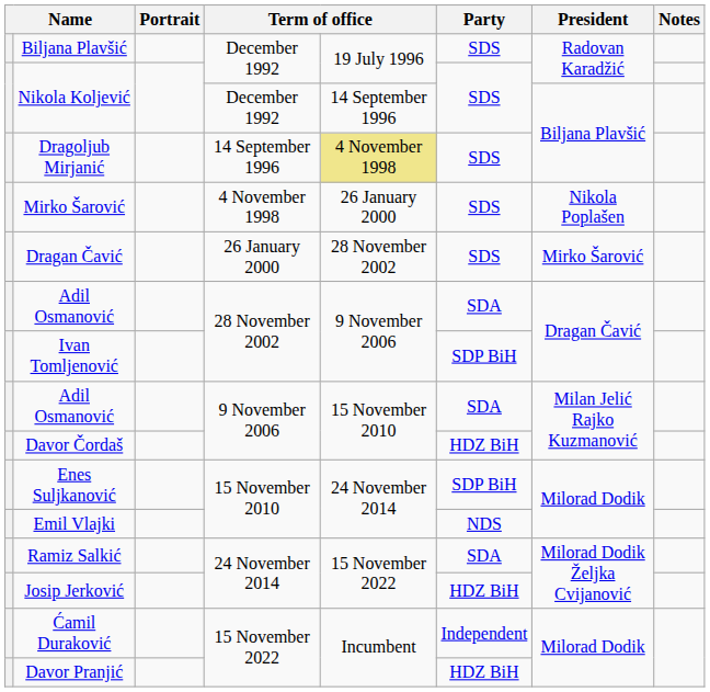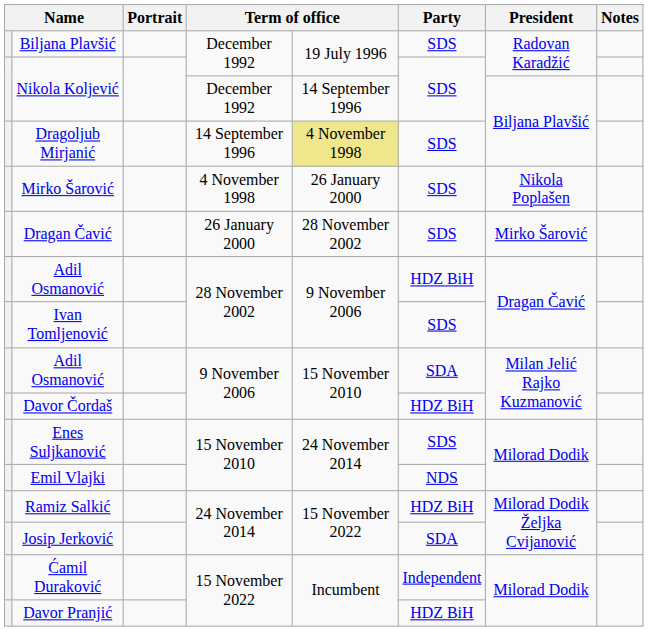Adil Osmanović / 28 November 2002 | Party: SDA -> HDZ BiH
Ivan Tomljenović | Party: SDP BiH -> SDS
Enes Suljkanović | Party: SDP BiH -> SDS
Ramiz Salkić | Party: SDA -> HDZ BiH
Josip Jerković | Party: HDZ BiH -> SDA
